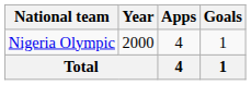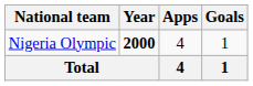Nigeria Olympic | Year: normal -> bold
